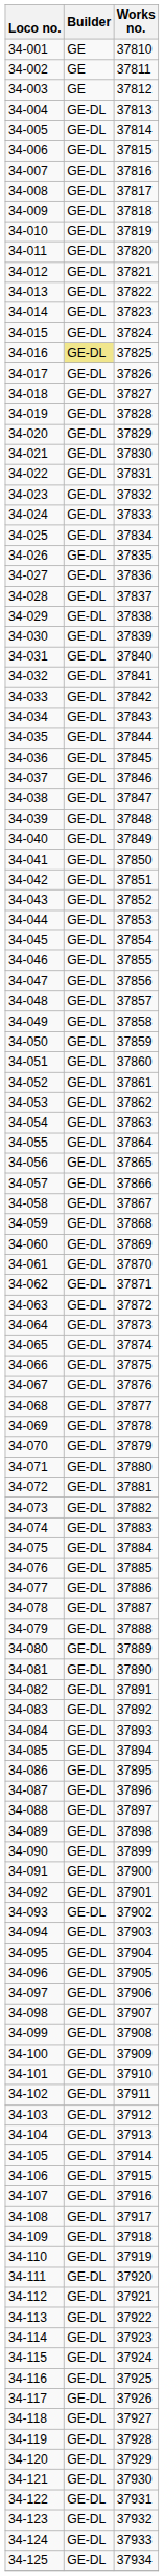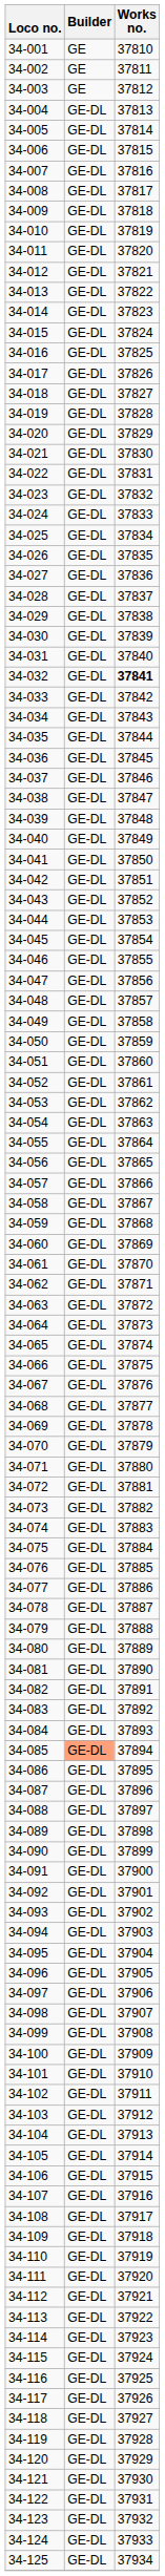34-016 | Builder: khaki background -> no background
34-032 | Works no.: normal -> bold
34-085 | Builder: no background -> lightsalmon background
